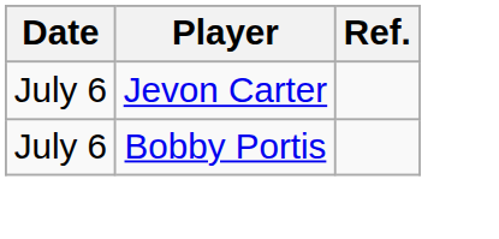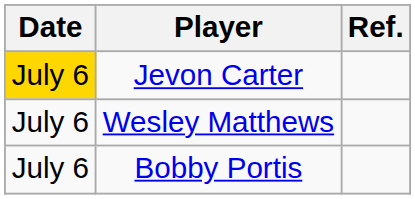Jevon Carter | Date: no background -> gold background
+ row: July 6 | Wesley Matthews
